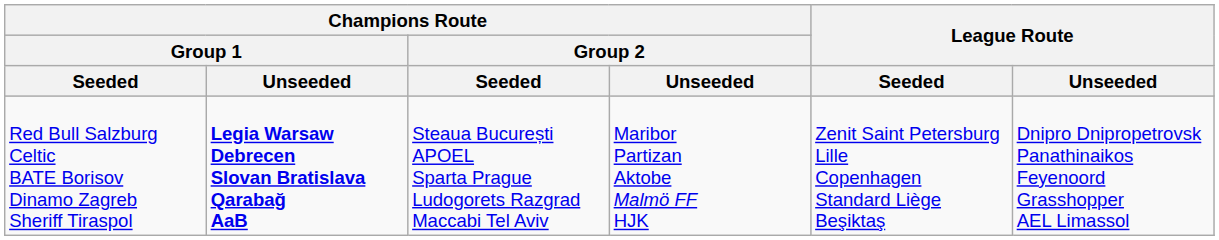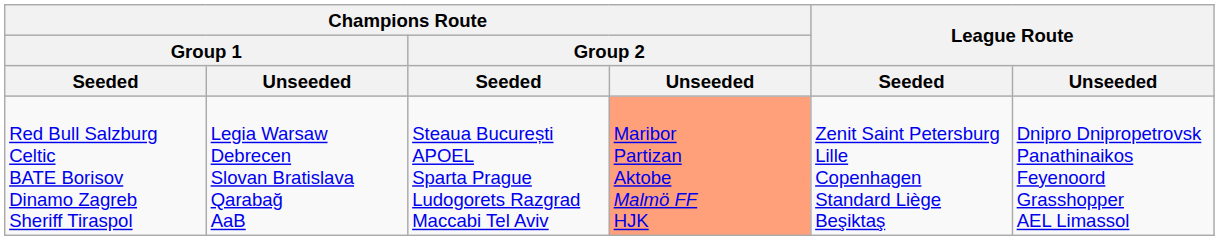row 4 | Champions Route / Group 1 / Unseeded: bold -> normal
row 4 | Champions Route / Group 2 / Unseeded: no background -> lightsalmon background
